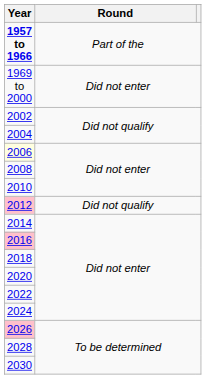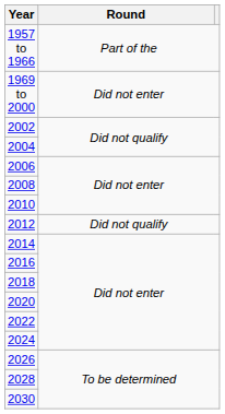1957 to 1966 | Year: bold -> normal
2006 | Year: lightyellow background -> no background
2012 | Year: pink background -> no background
2016 | Year: pink background -> no background
2026 | Year: pink background -> no background
